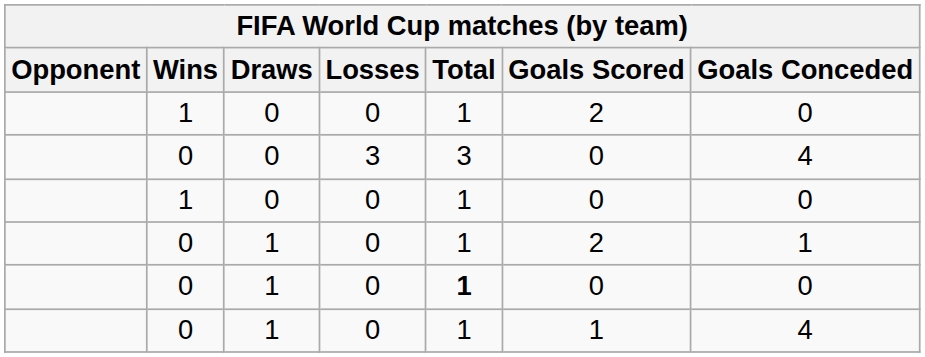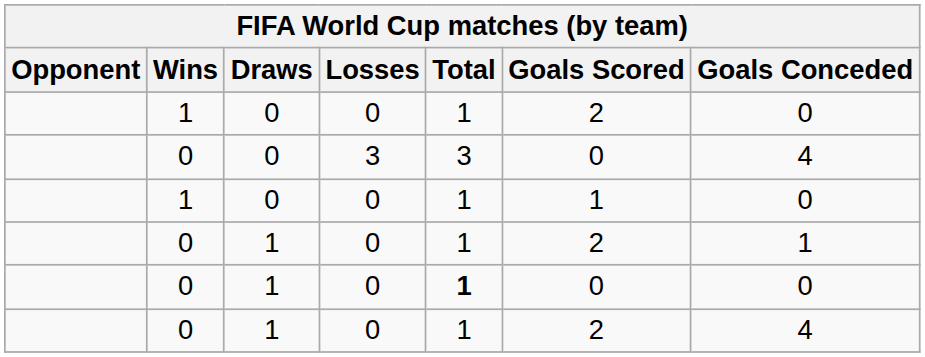row 5 | Goals Scored: 0 -> 1
row 8 | Goals Scored: 1 -> 2
